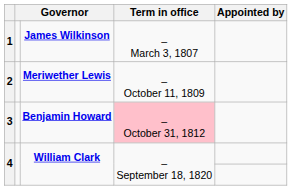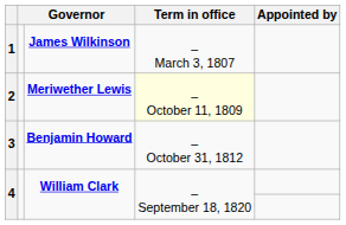2 | Term in office: no background -> lightyellow background
3 | Term in office: pink background -> no background
